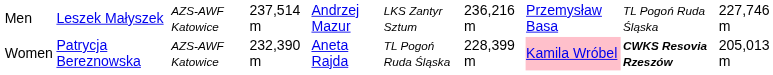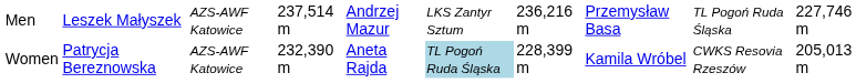Women | column 6: no background -> lightblue background
Women | column 8: pink background -> no background
Women | column 9: bold -> normal
